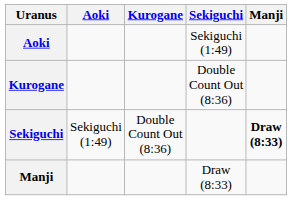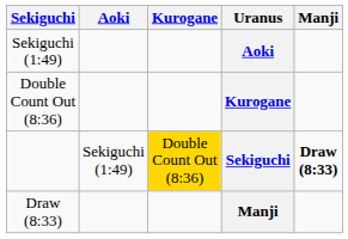columns swapped: Uranus <-> Sekiguchi
row 4 | Kurogane: no background -> gold background
